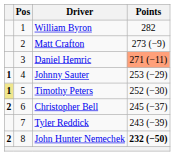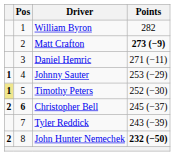Matt Crafton | Points: normal -> bold
Daniel Hemric | Points: lightsalmon background -> no background
Christopher Bell | Pos: normal -> bold
